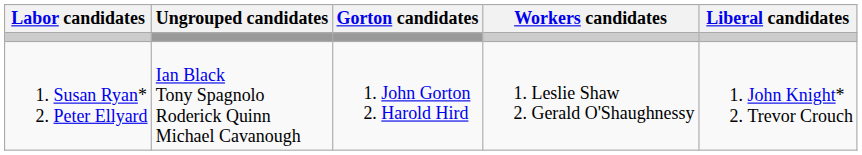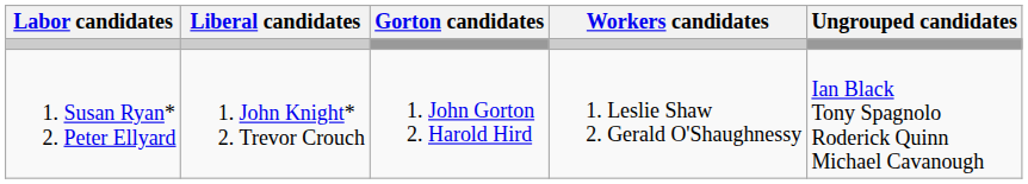columns swapped: Liberal candidates <-> Ungrouped candidates
